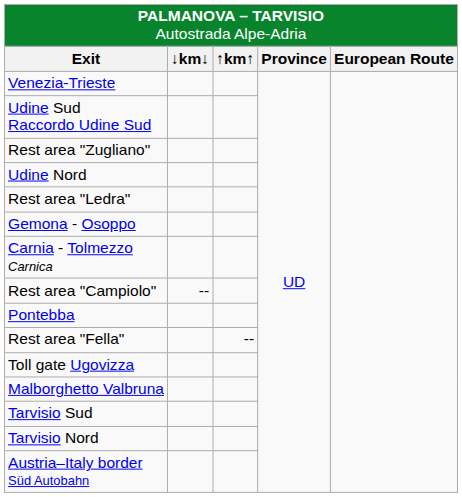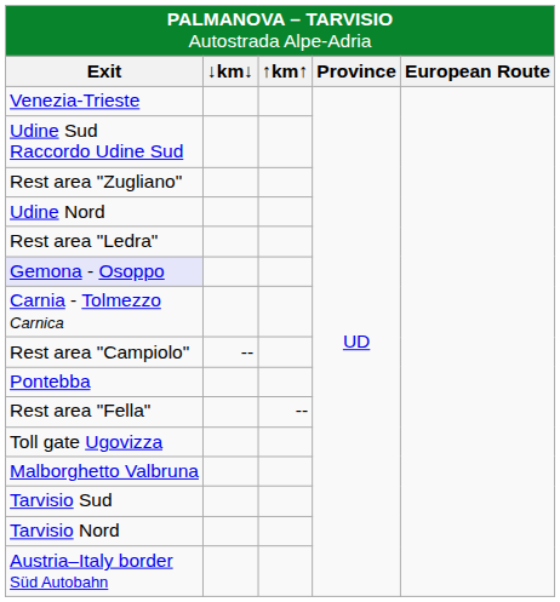Gemona - Osoppo | column 1: no background -> lavender background
